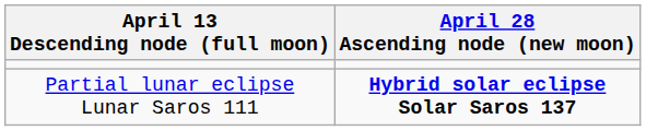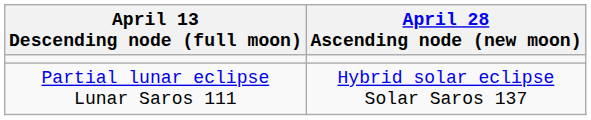Partial lunar eclipse Lunar Saros 111 | April 28 Ascending node (new moon): bold -> normal
